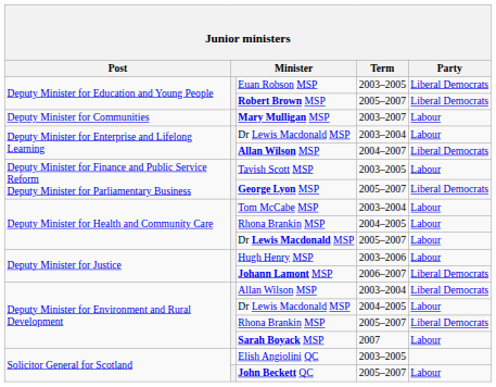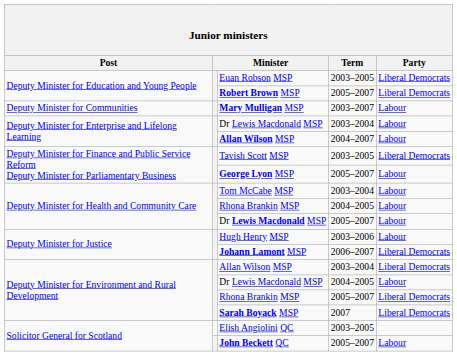Allan Wilson MSP / 2004–2007 | Party: Liberal Democrats -> Labour
Tavish Scott MSP | Party: Labour -> Liberal Democrats
George Lyon MSP | Party: Liberal Democrats -> Labour
Sarah Boyack MSP | Party: Labour -> Liberal Democrats
